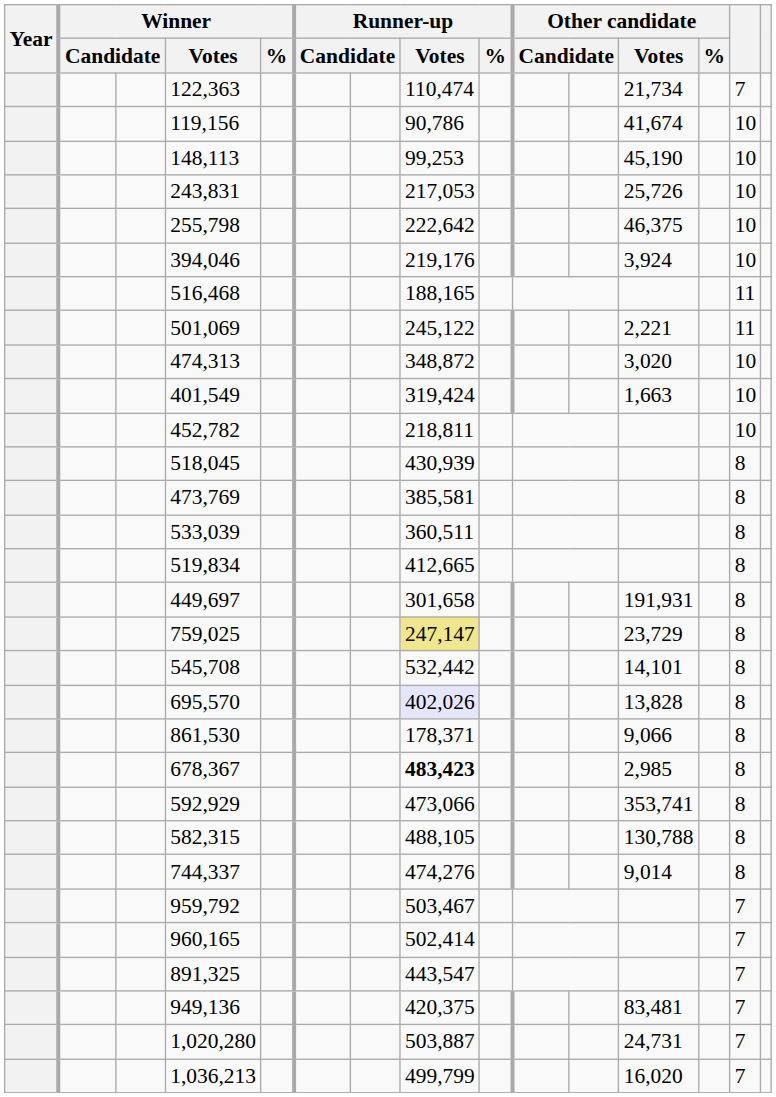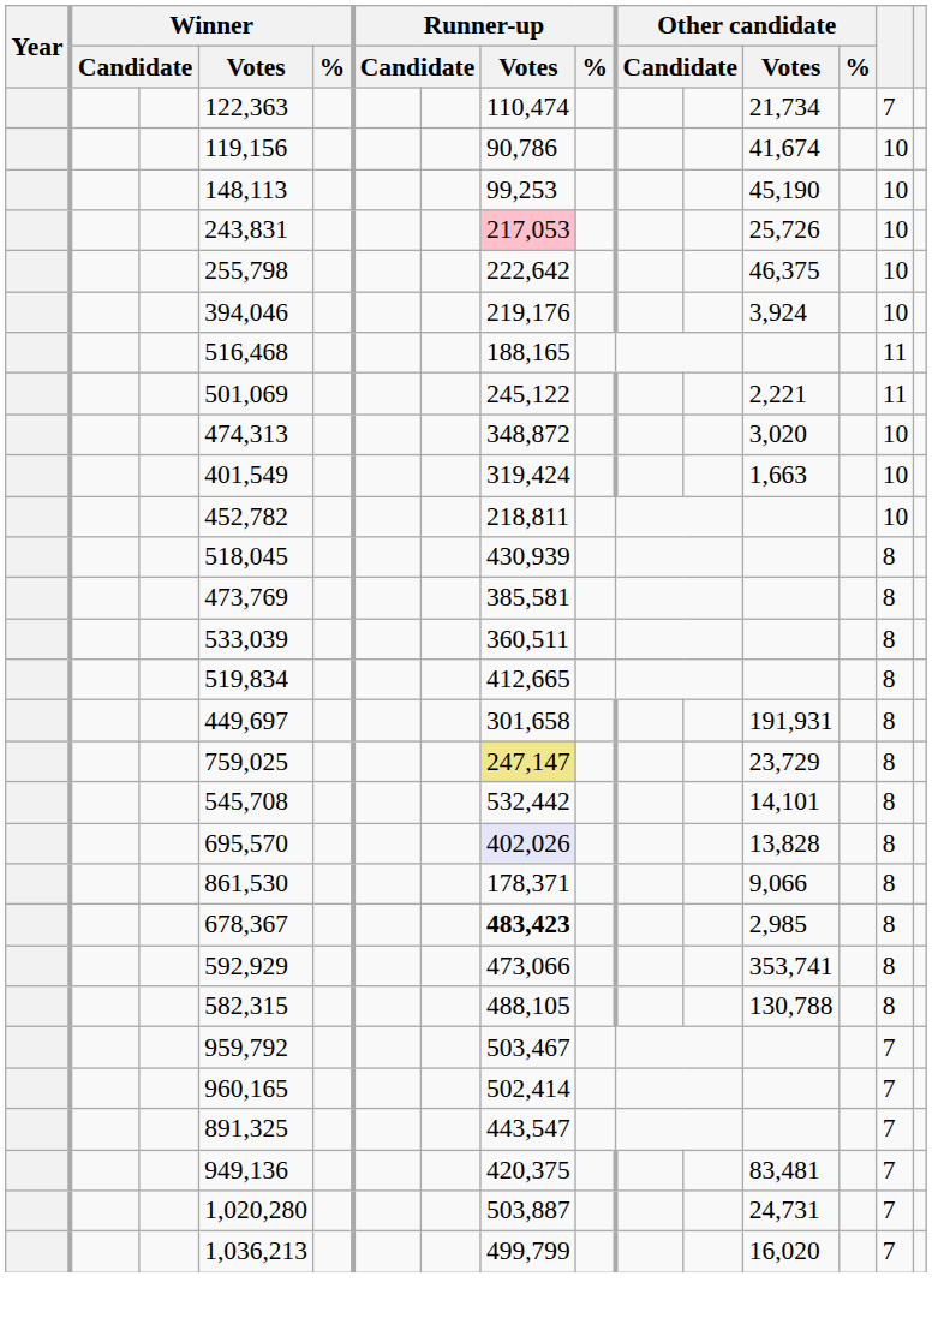243,831 | Runner-up / Votes: no background -> pink background
- row: 744,337 | 474,276 | 9,014 | 8
